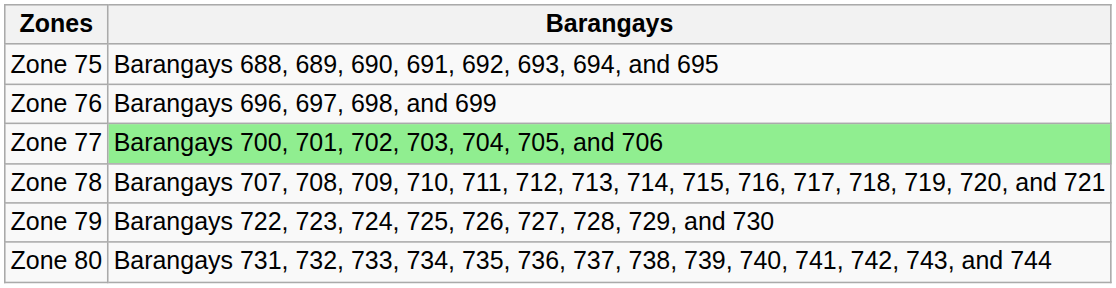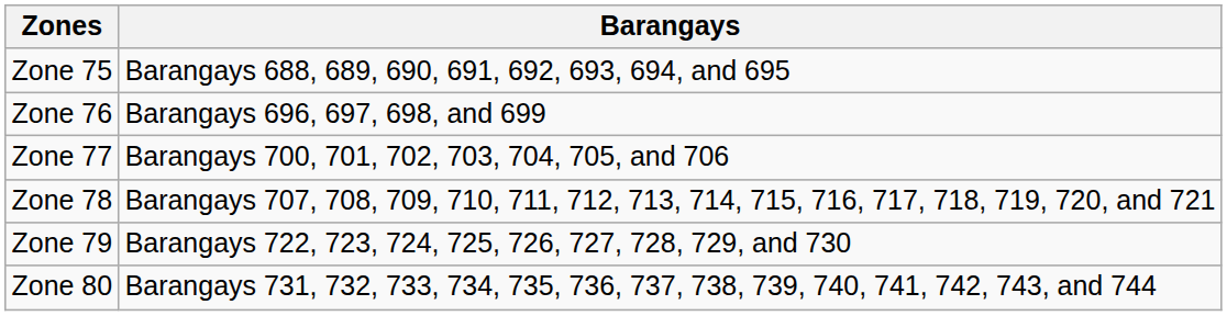Zone 77 | Barangays: lightgreen background -> no background
